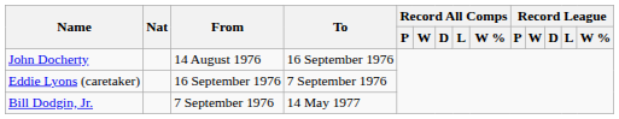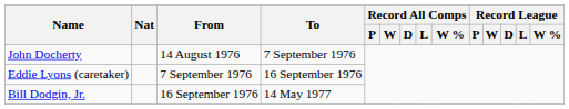John Docherty | To: 16 September 1976 -> 7 September 1976
Eddie Lyons (caretaker) | From: 16 September 1976 -> 7 September 1976
Eddie Lyons (caretaker) | To: 7 September 1976 -> 16 September 1976
Bill Dodgin, Jr. | From: 7 September 1976 -> 16 September 1976
